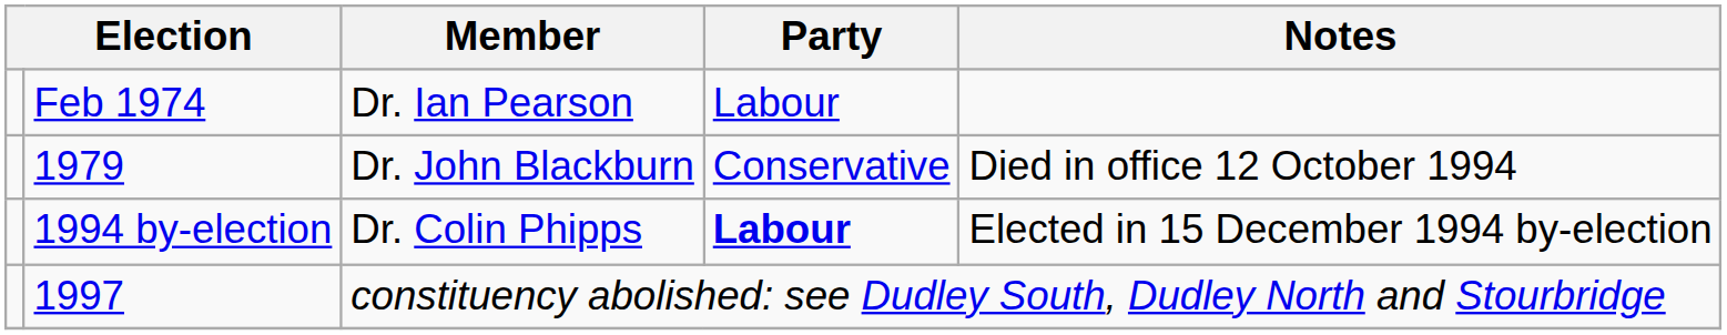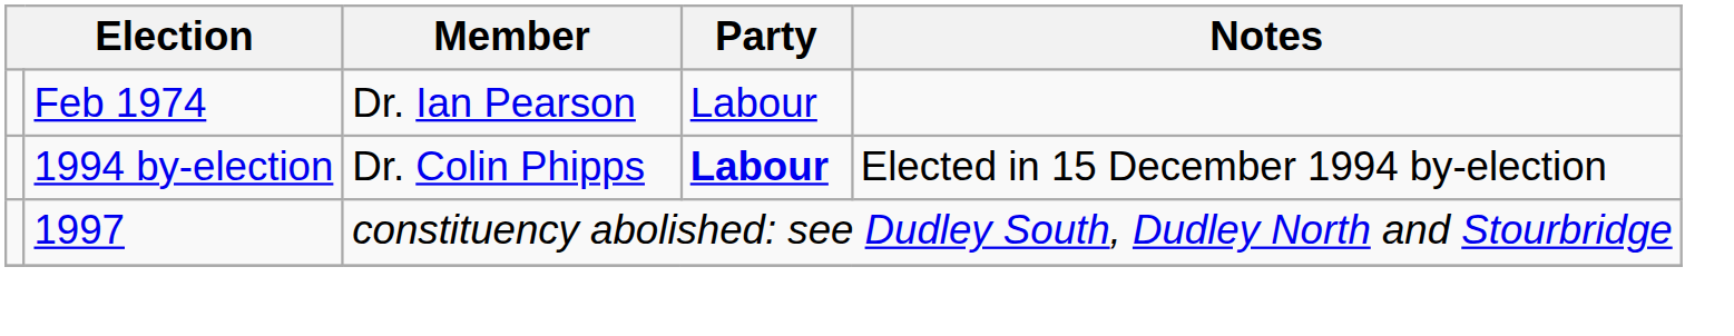- row: 1979 | Dr. John Blackburn | Conservative | Died in office 12 October 1994
